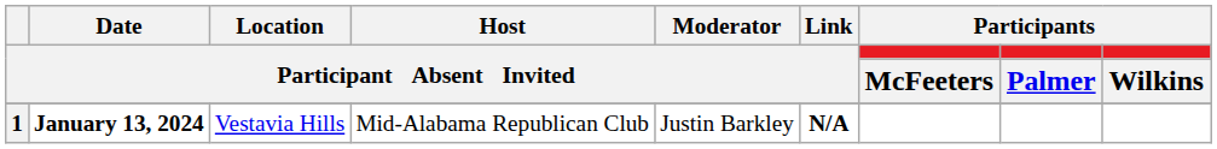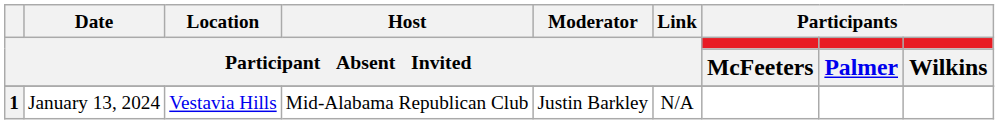1 | Date / Participant Absent Invited: bold -> normal
1 | Link / Participant Absent Invited: bold -> normal
